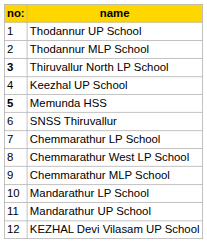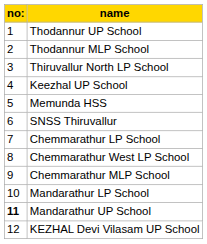Thiruvallur North LP School | no:: bold -> normal
Memunda HSS | no:: bold -> normal
Mandarathur UP School | no:: normal -> bold
